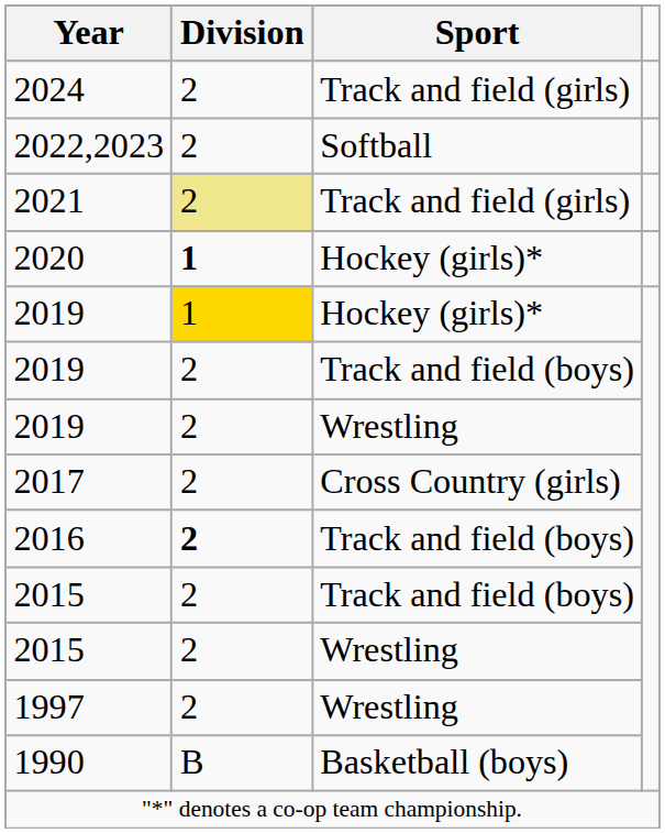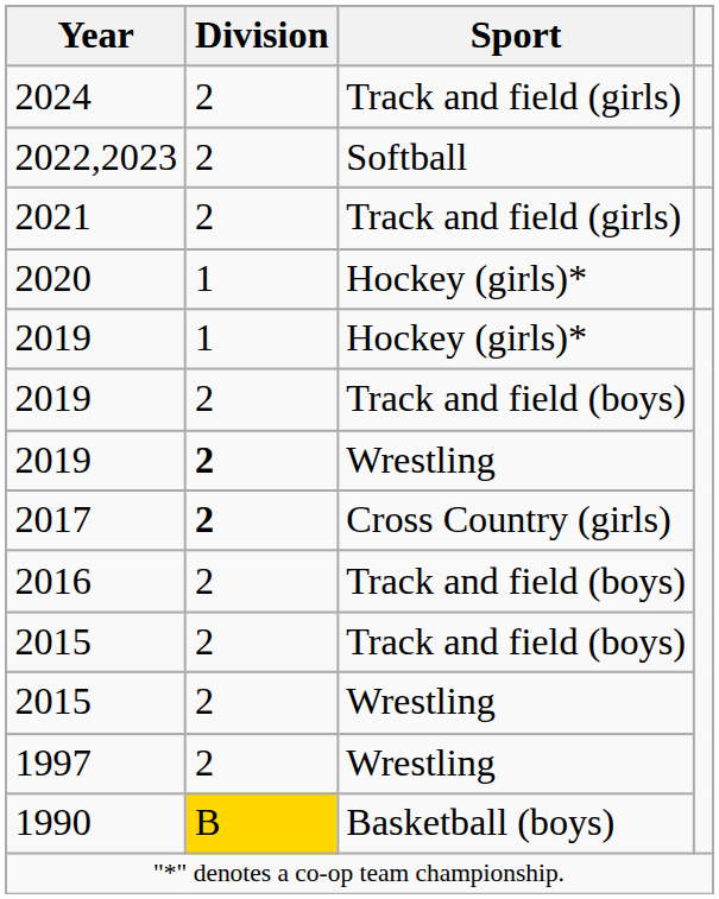2021 | Division: khaki background -> no background
2020 | Division: bold -> normal
2019 / Hockey (girls)* | Division: gold background -> no background
2019 / Wrestling | Division: normal -> bold
2017 | Division: normal -> bold
2016 | Division: bold -> normal
1990 | Division: no background -> gold background
